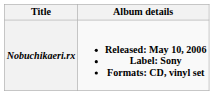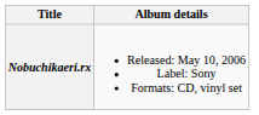Nobuchikaeri.rx | Album details: bold -> normal
